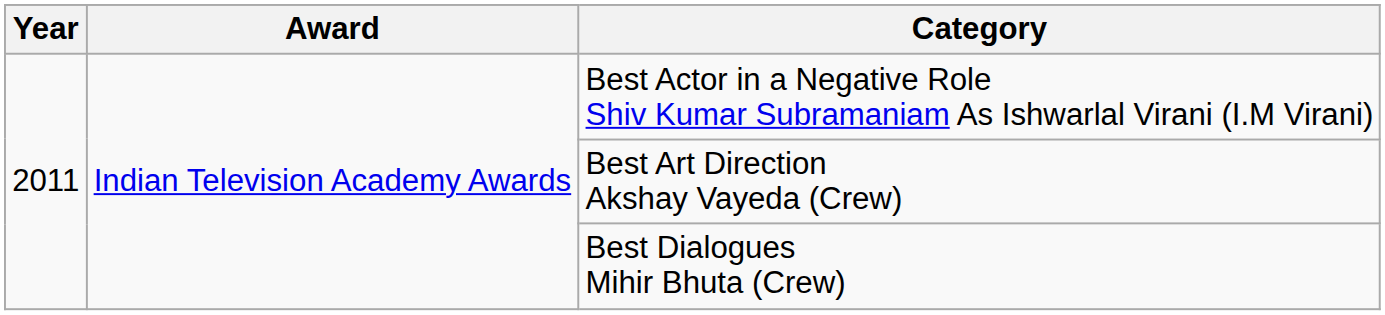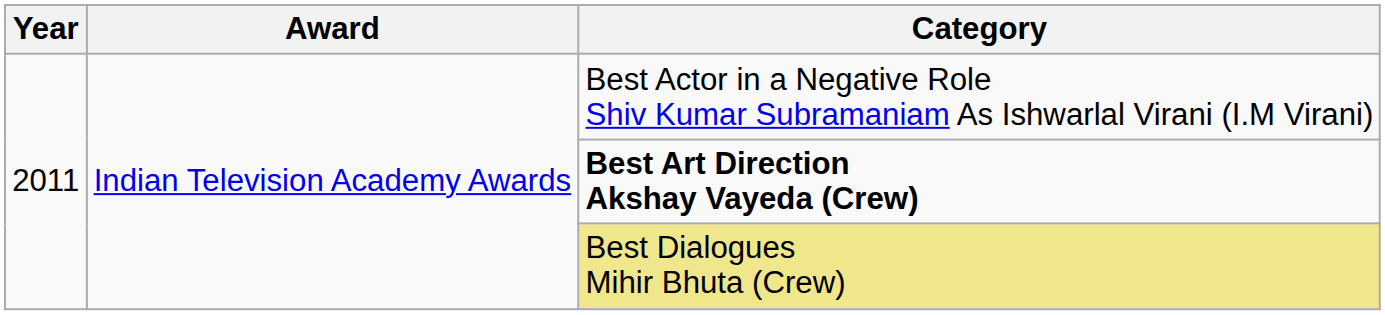Best Art Direction Akshay Vayeda (Crew) | Category: normal -> bold
Best Dialogues Mihir Bhuta (Crew) | Category: no background -> khaki background
